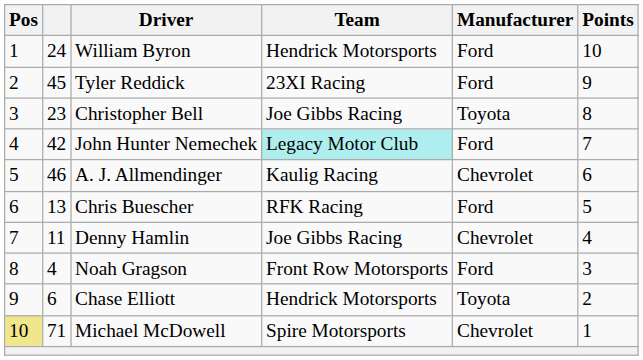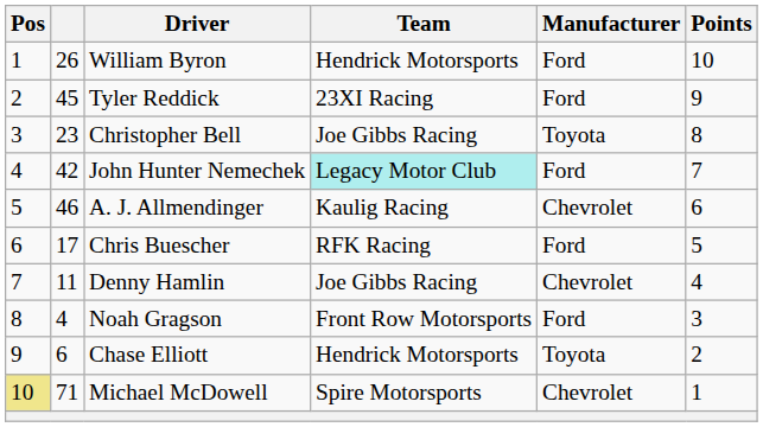William Byron | column 2: 24 -> 26
Chris Buescher | column 2: 13 -> 17
